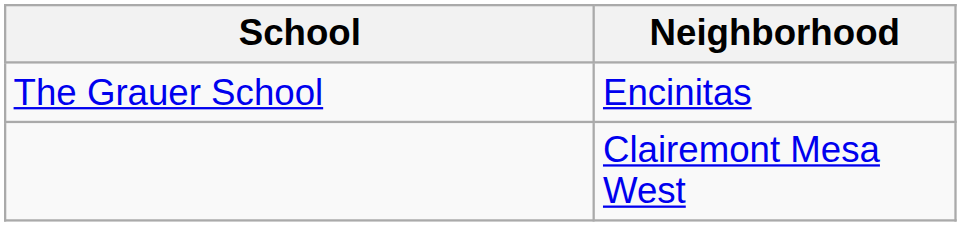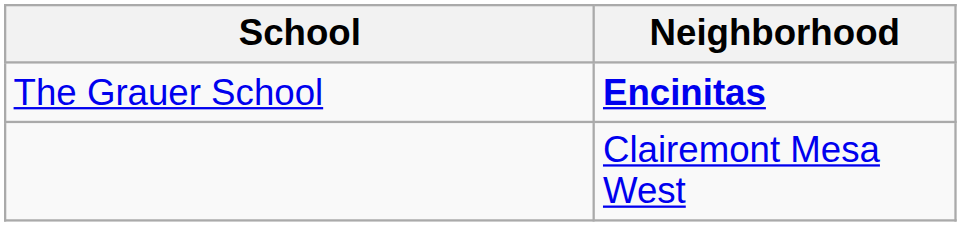The Grauer School | Neighborhood: normal -> bold
